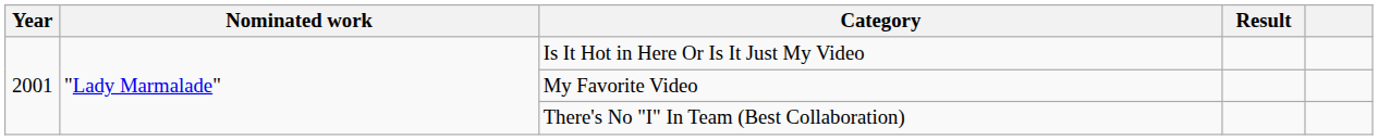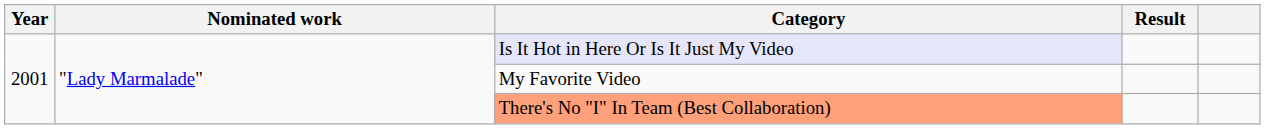Is It Hot in Here Or Is It Just My Video | Category: no background -> lavender background
There's No "I" In Team (Best Collaboration) | Category: no background -> lightsalmon background
